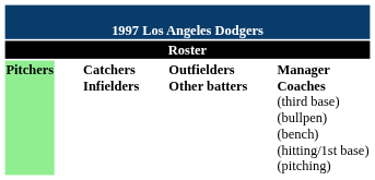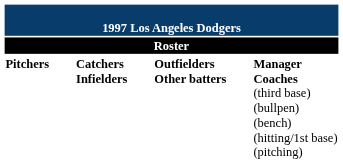Pitchers | column 1: lightgreen background -> no background
